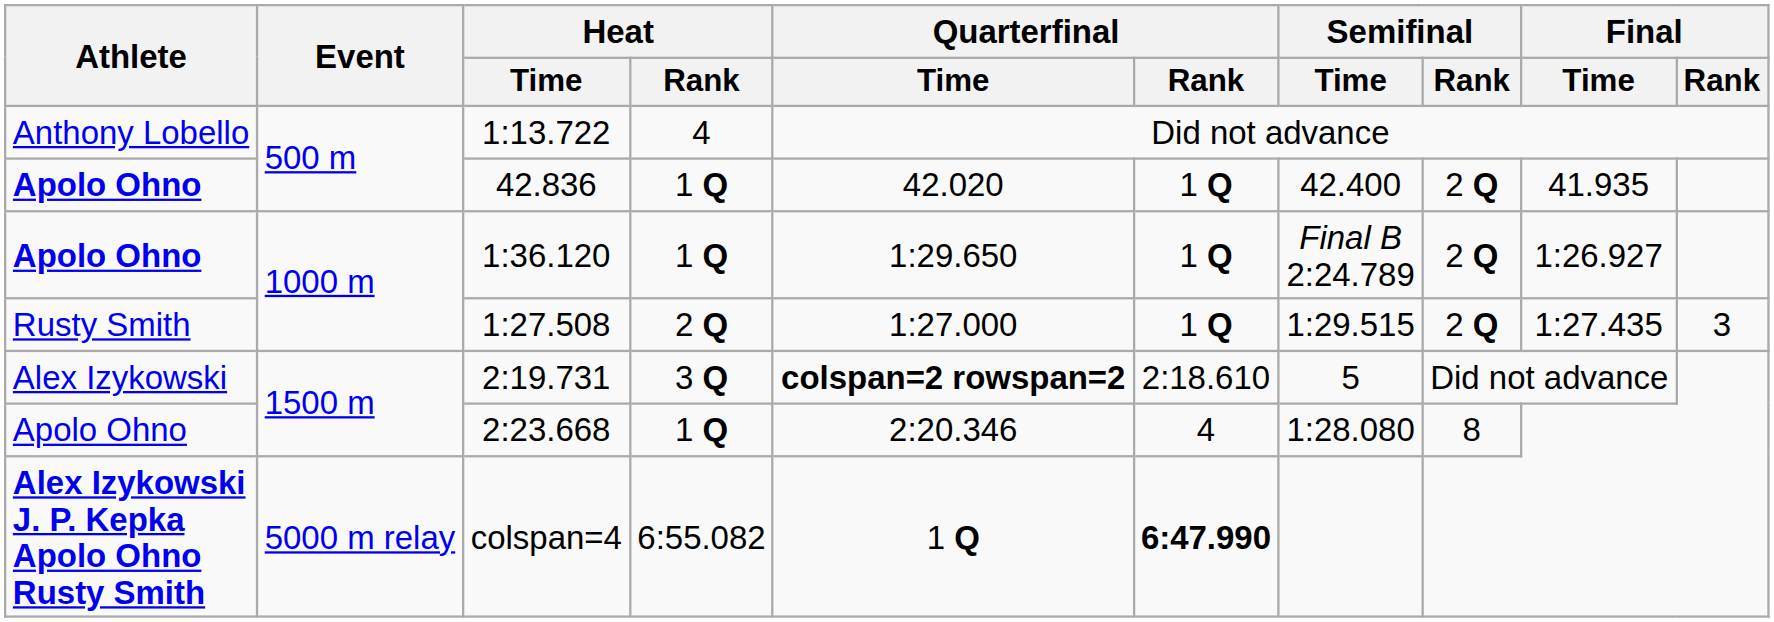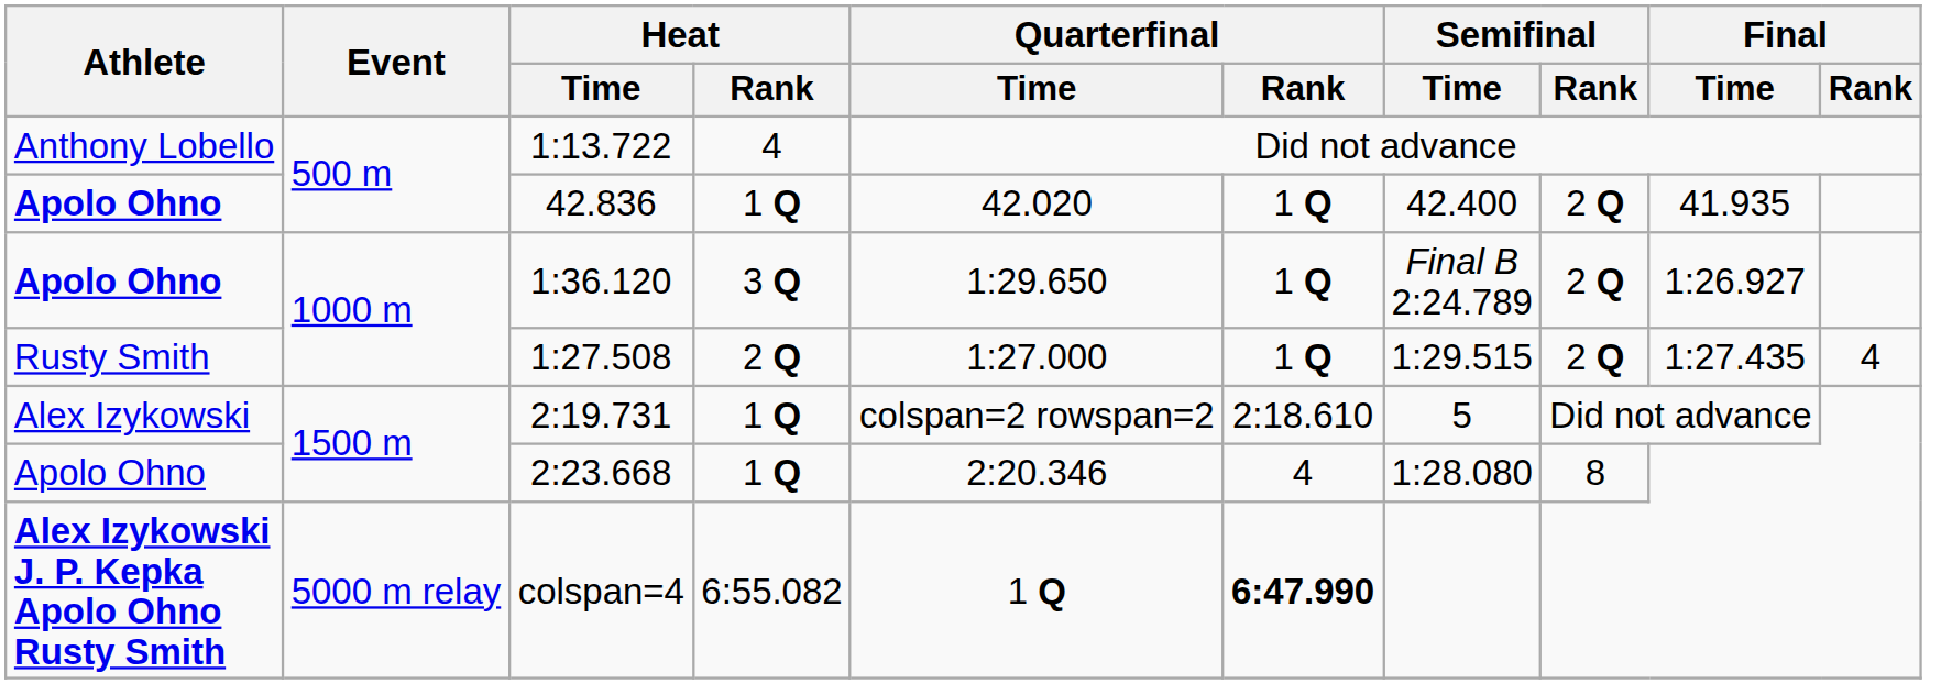1:36.120 | Heat / Rank: 1 Q -> 3 Q
1:27.508 | Final / Rank: 3 -> 4
2:19.731 | Heat / Rank: 3 Q -> 1 Q
2:19.731 | Quarterfinal / Time: bold -> normal
